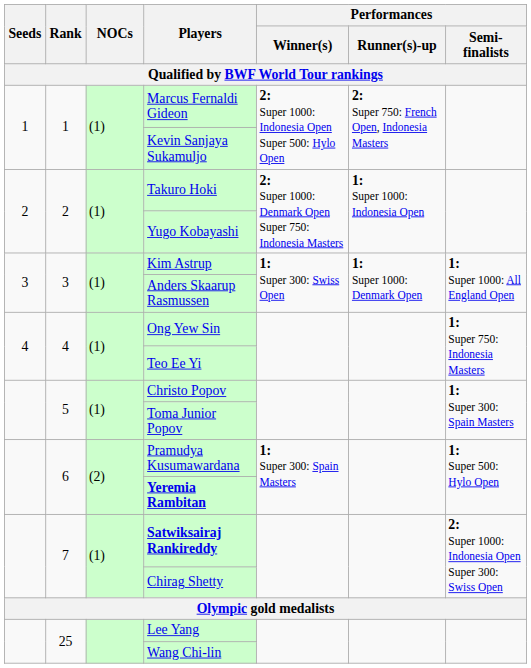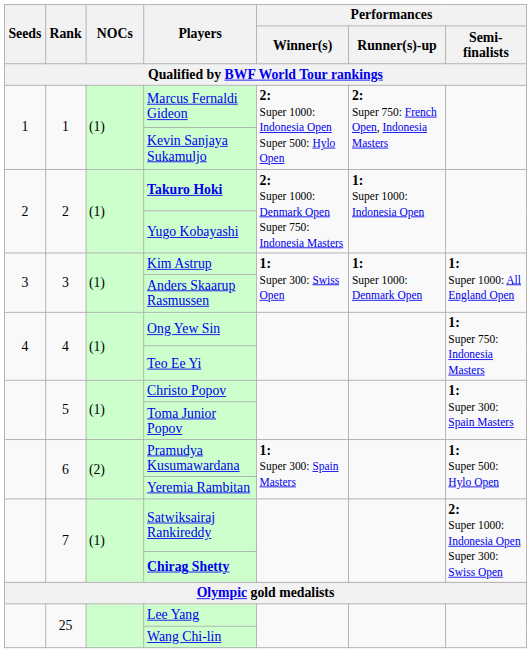Takuro Hoki | Players: normal -> bold
Yeremia Rambitan | Players: bold -> normal
Satwiksairaj Rankireddy | Players: bold -> normal
Chirag Shetty | Players: normal -> bold
